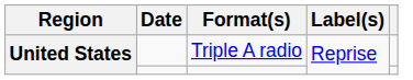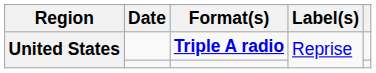Triple A radio | Format(s): normal -> bold
